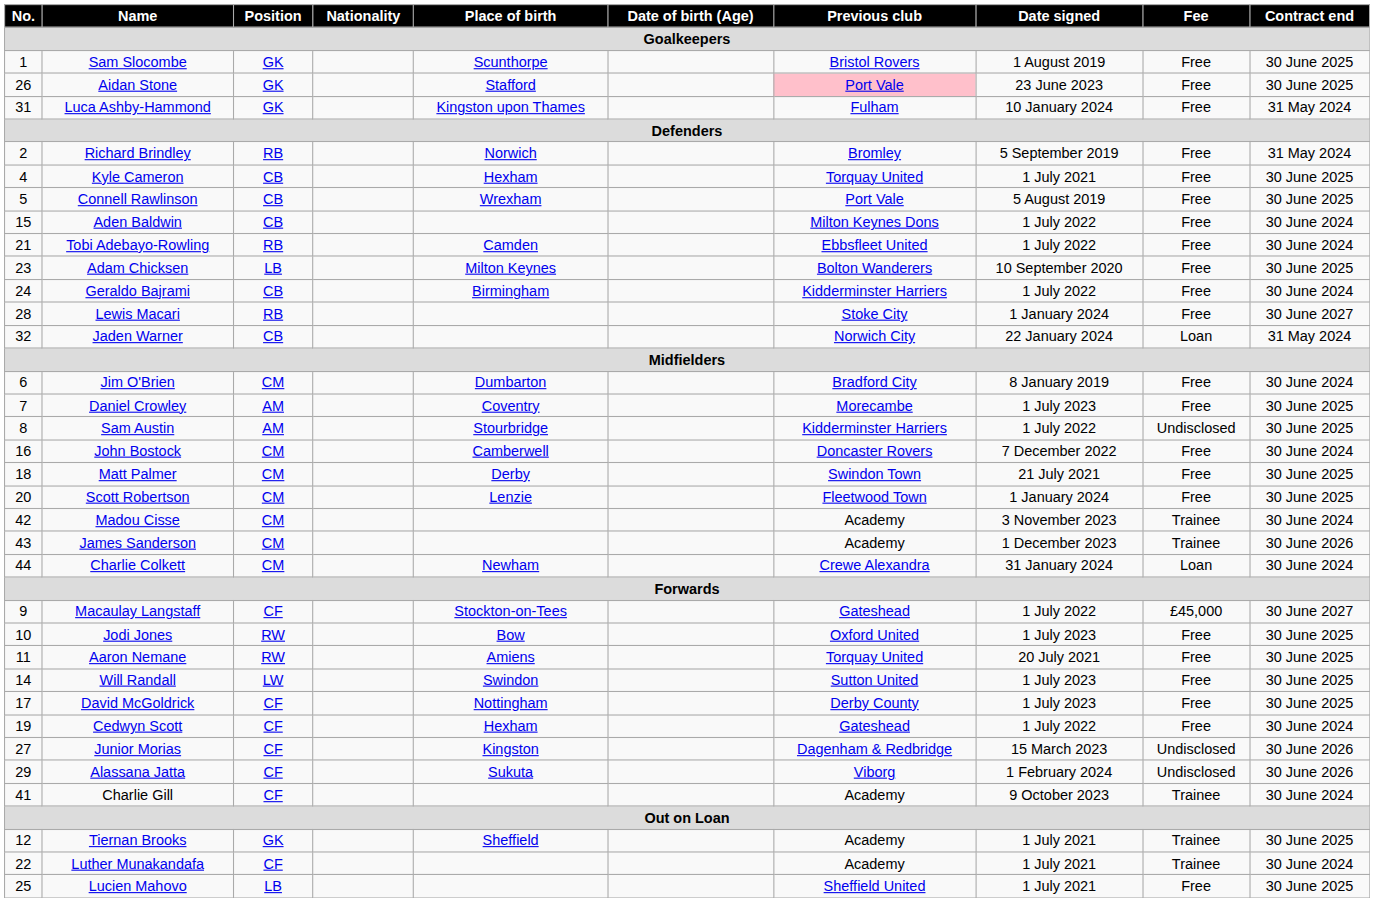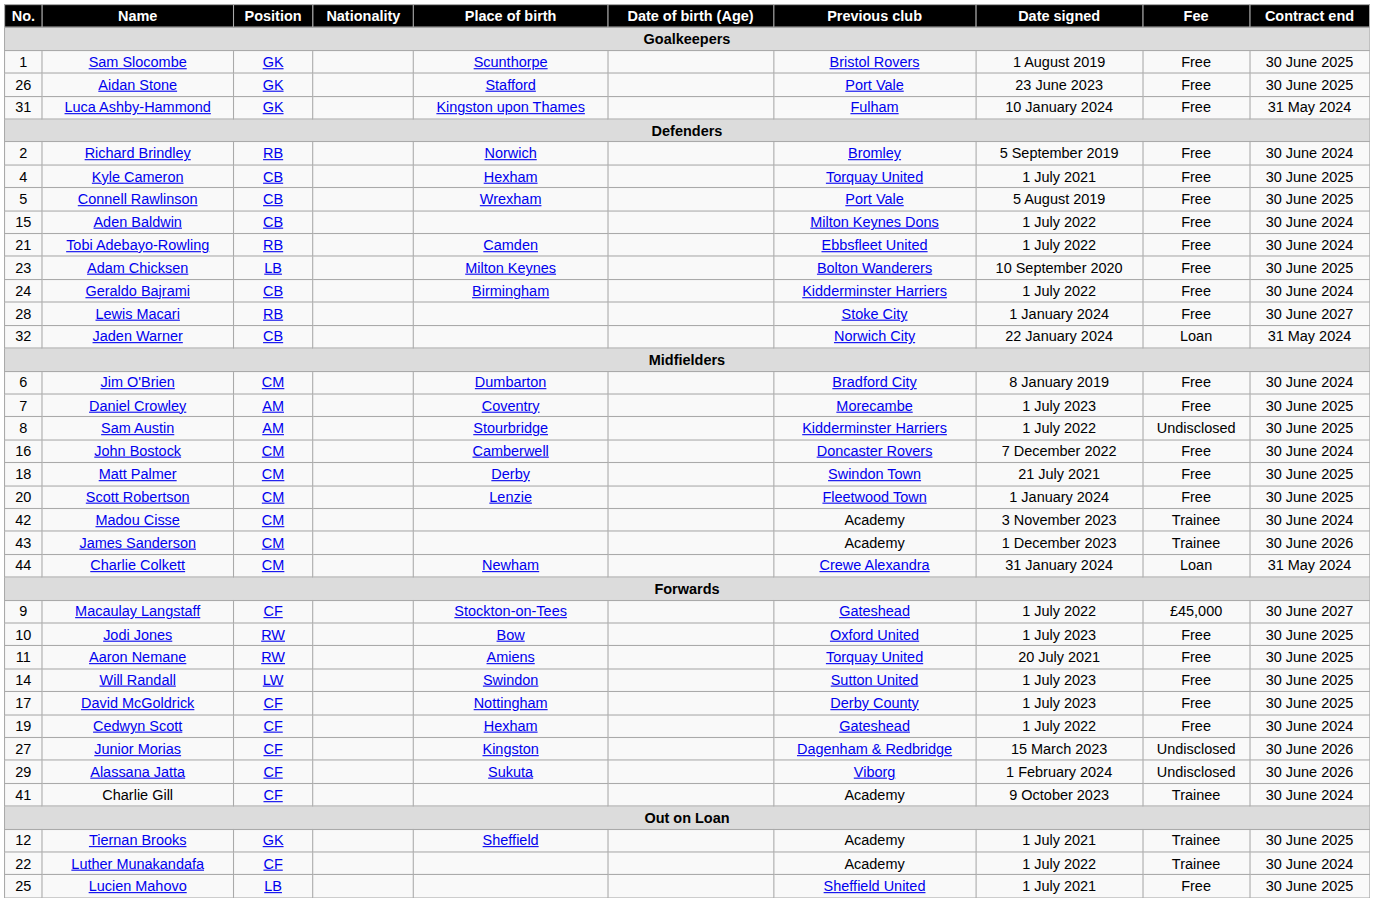Aidan Stone | Previous club: pink background -> no background
Richard Brindley | Contract end: 31 May 2024 -> 30 June 2024
Charlie Colkett | Contract end: 30 June 2024 -> 31 May 2024
Luther Munakandafa | Date signed: 1 July 2021 -> 1 July 2022
